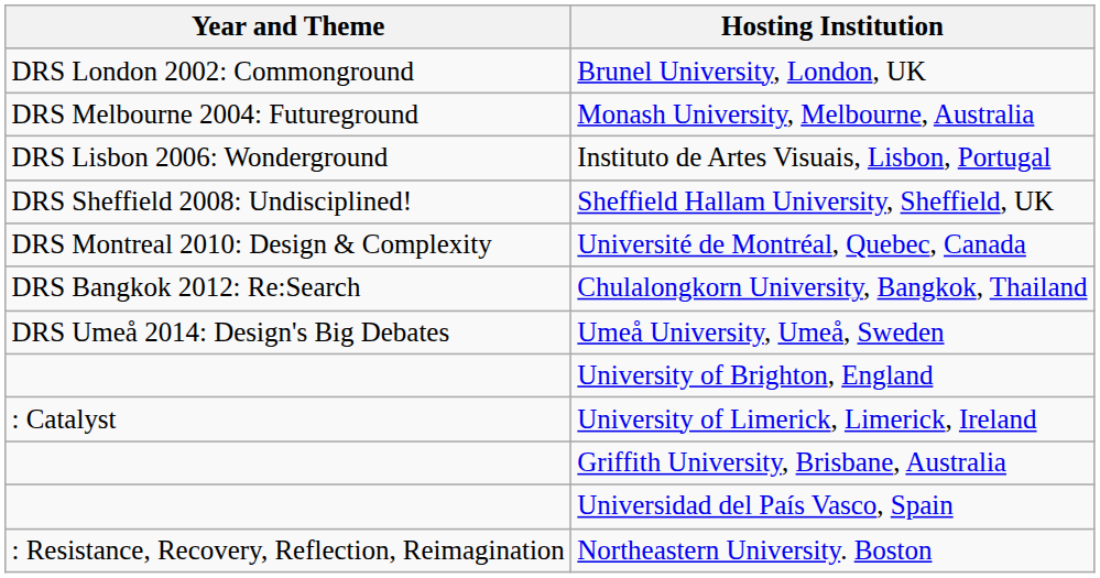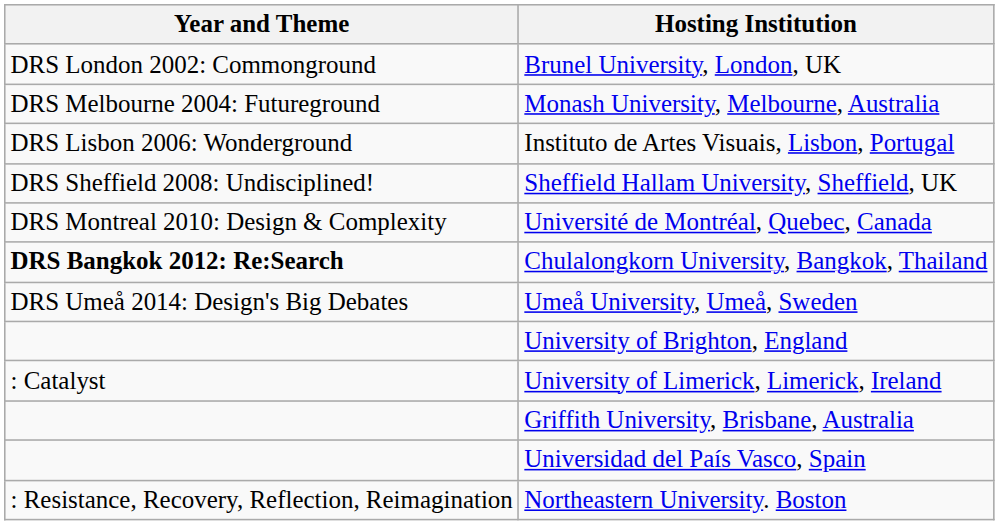Chulalongkorn University, Bangkok, Thailand | Year and Theme: normal -> bold
